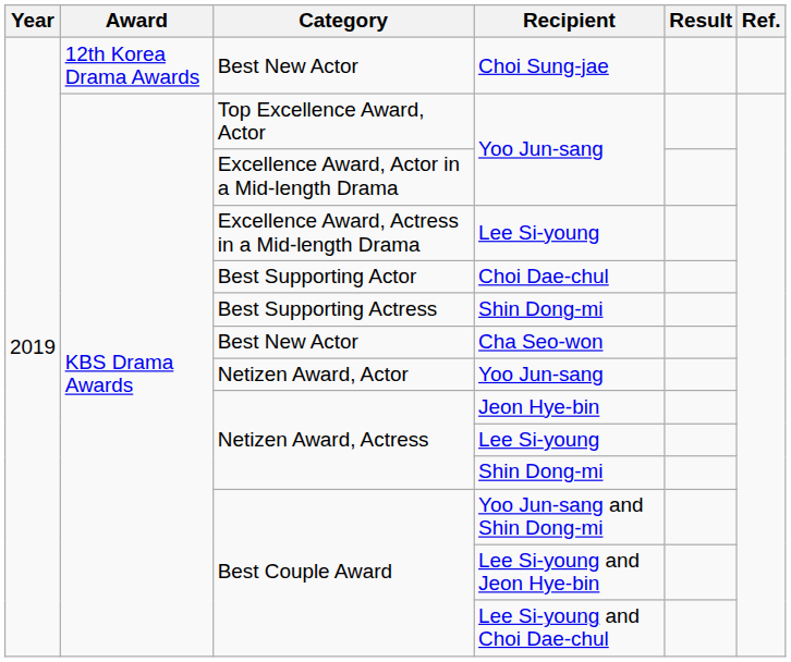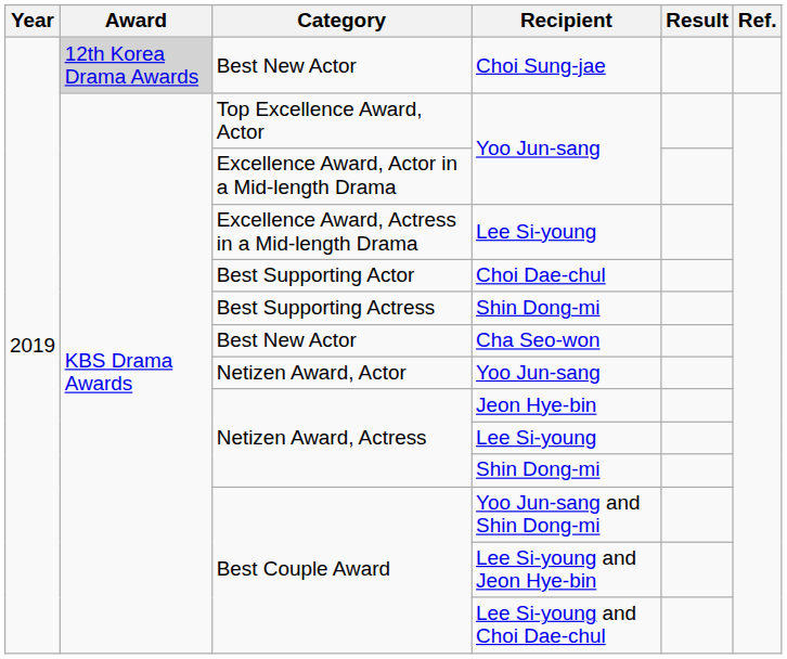Choi Sung-jae | Award: no background -> lightgrey background
